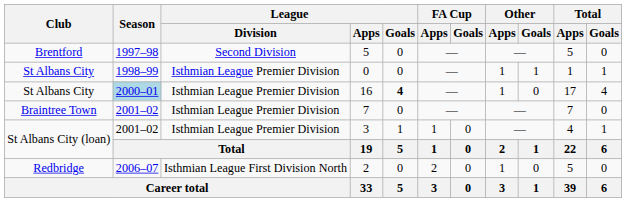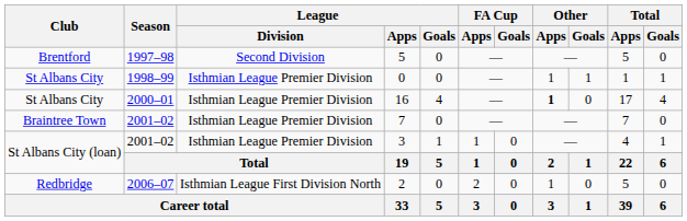16 | Season: lightblue background -> no background
16 | League / Goals: bold -> normal
16 | Other / Apps: normal -> bold
